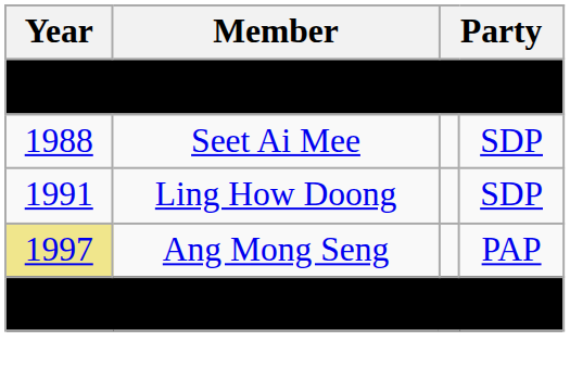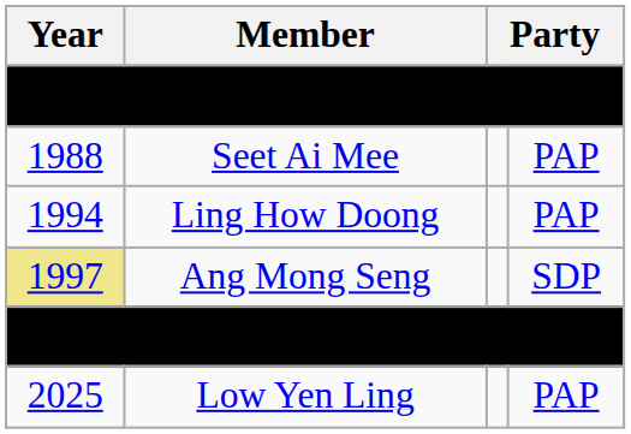Seet Ai Mee | column 4: SDP -> PAP
Ling How Doong | Year: 1991 -> 1994
Ling How Doong | column 4: SDP -> PAP
Ang Mong Seng | column 4: PAP -> SDP
+ row: 2025 | Low Yen Ling | PAP
